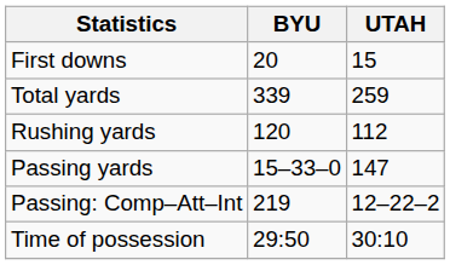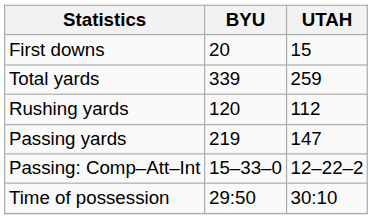Passing yards | BYU: 15–33–0 -> 219
Passing: Comp–Att–Int | BYU: 219 -> 15–33–0
